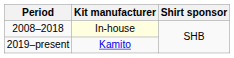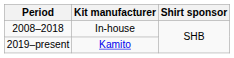2008–2018 | Kit manufacturer: lightyellow background -> no background
